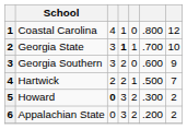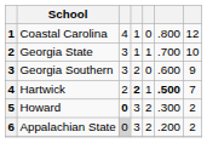Georgia State | column 4: bold -> normal
Hartwick | column 4: normal -> bold
Hartwick | column 6: normal -> bold
Appalachian State | column 3: no background -> lightgrey background
